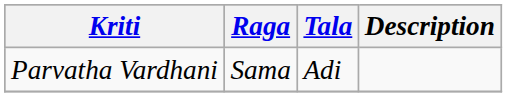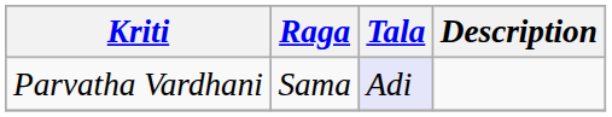Parvatha Vardhani | Tala: no background -> lavender background
